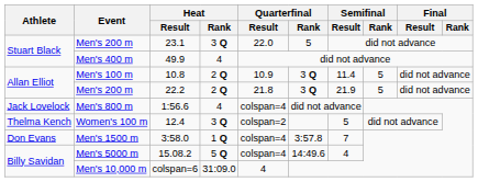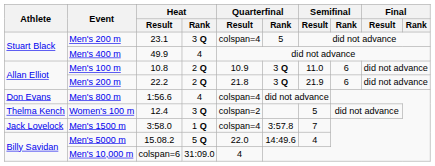23.1 | Quarterfinal / Result: 22.0 -> colspan=4
10.8 | Semifinal / Result: 11.4 -> 11.0
10.8 | Semifinal / Rank: 5 -> 6
22.2 | Semifinal / Rank: 5 -> 6
1:56.6 | Athlete: Jack Lovelock -> Don Evans
3:58.0 | Athlete: Don Evans -> Jack Lovelock
15.08.2 | Quarterfinal / Result: colspan=4 -> 22.0
